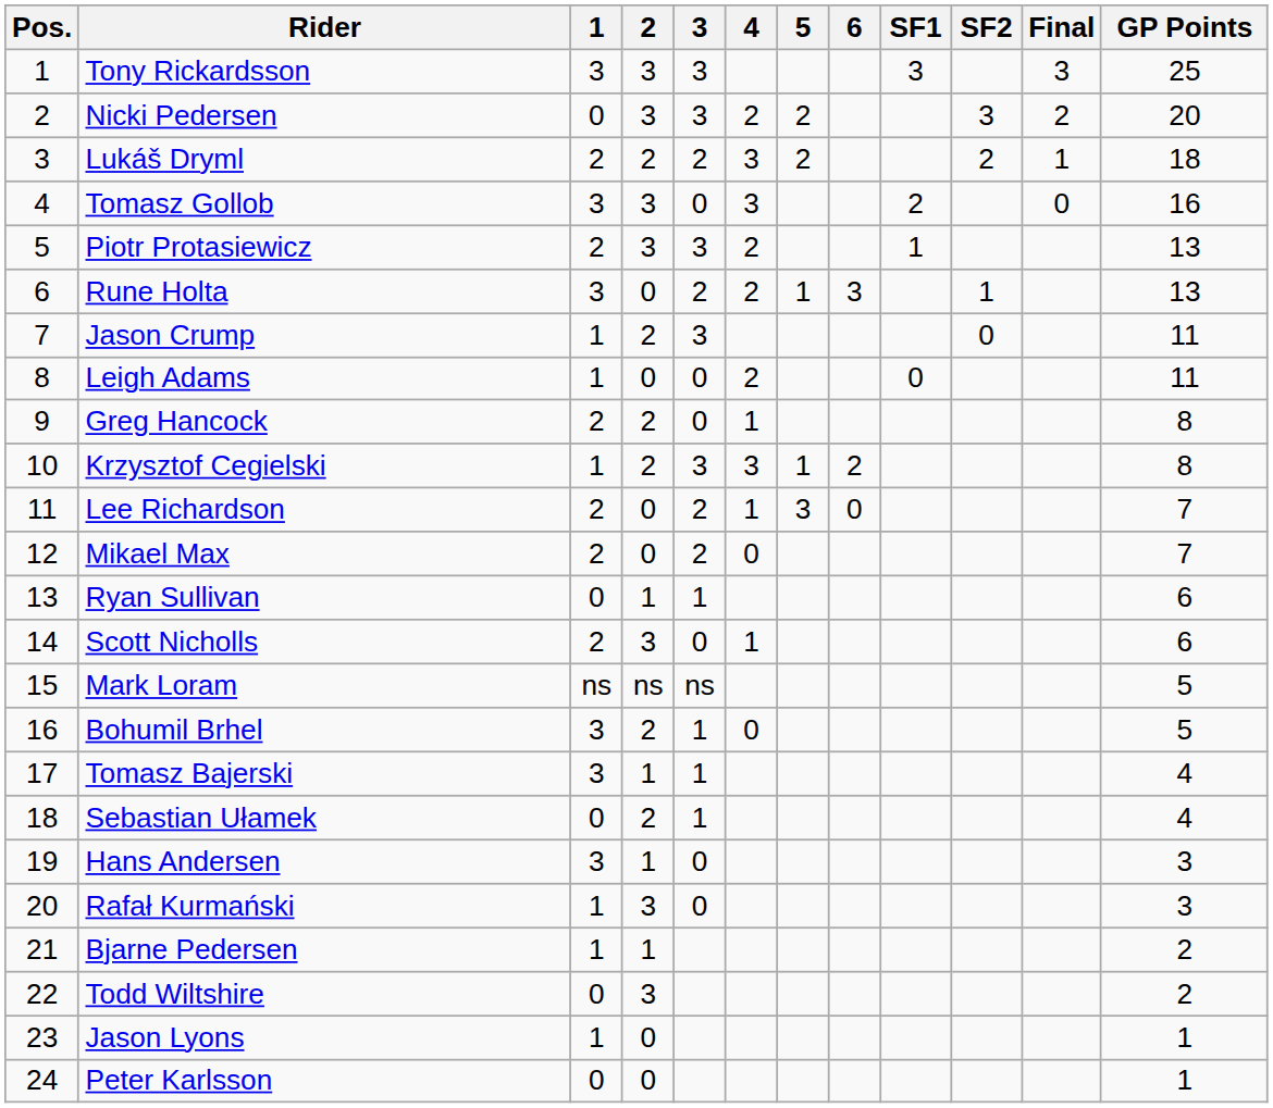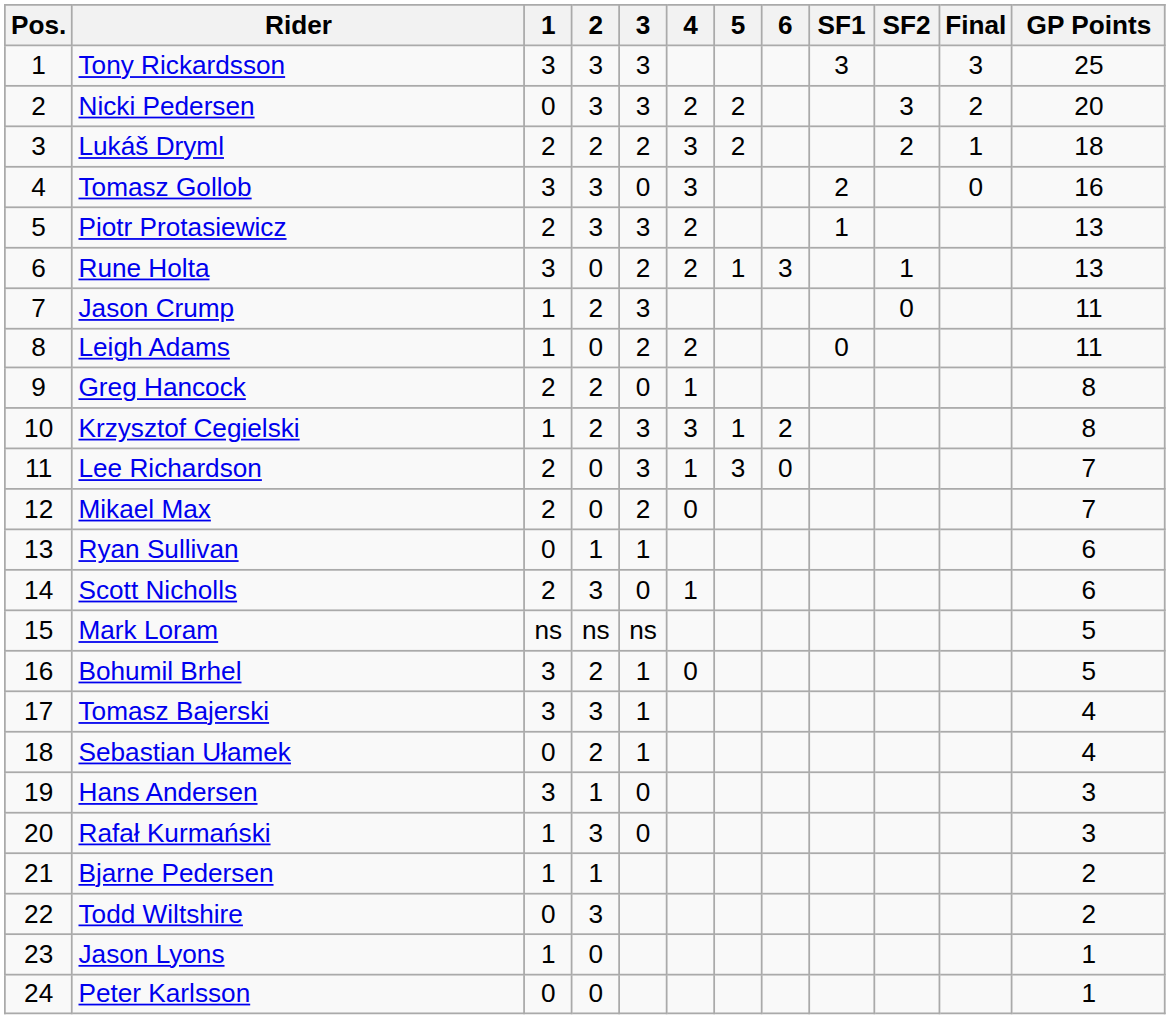Leigh Adams | 3: 0 -> 2
Lee Richardson | 3: 2 -> 3
Tomasz Bajerski | 2: 1 -> 3
